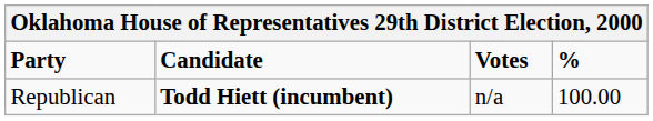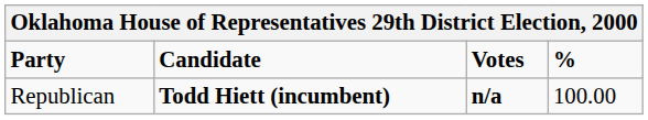Republican | Votes: normal -> bold
